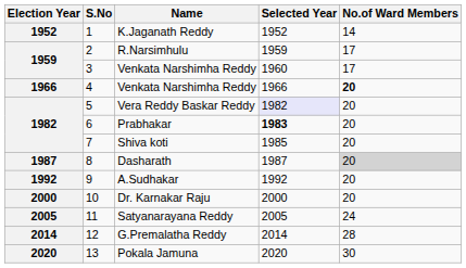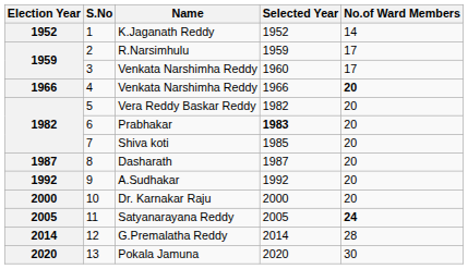Vera Reddy Baskar Reddy | Selected Year: lavender background -> no background
Dasharath | No.of Ward Members: lightgrey background -> no background
Satyanarayana Reddy | No.of Ward Members: normal -> bold
